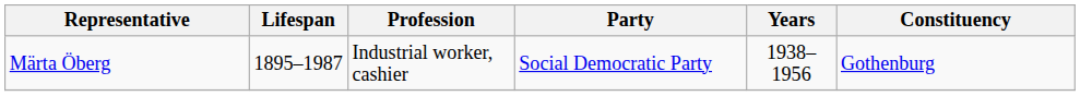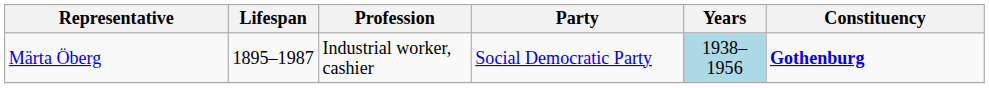Märta Öberg | Years: no background -> lightblue background
Märta Öberg | Constituency: normal -> bold
